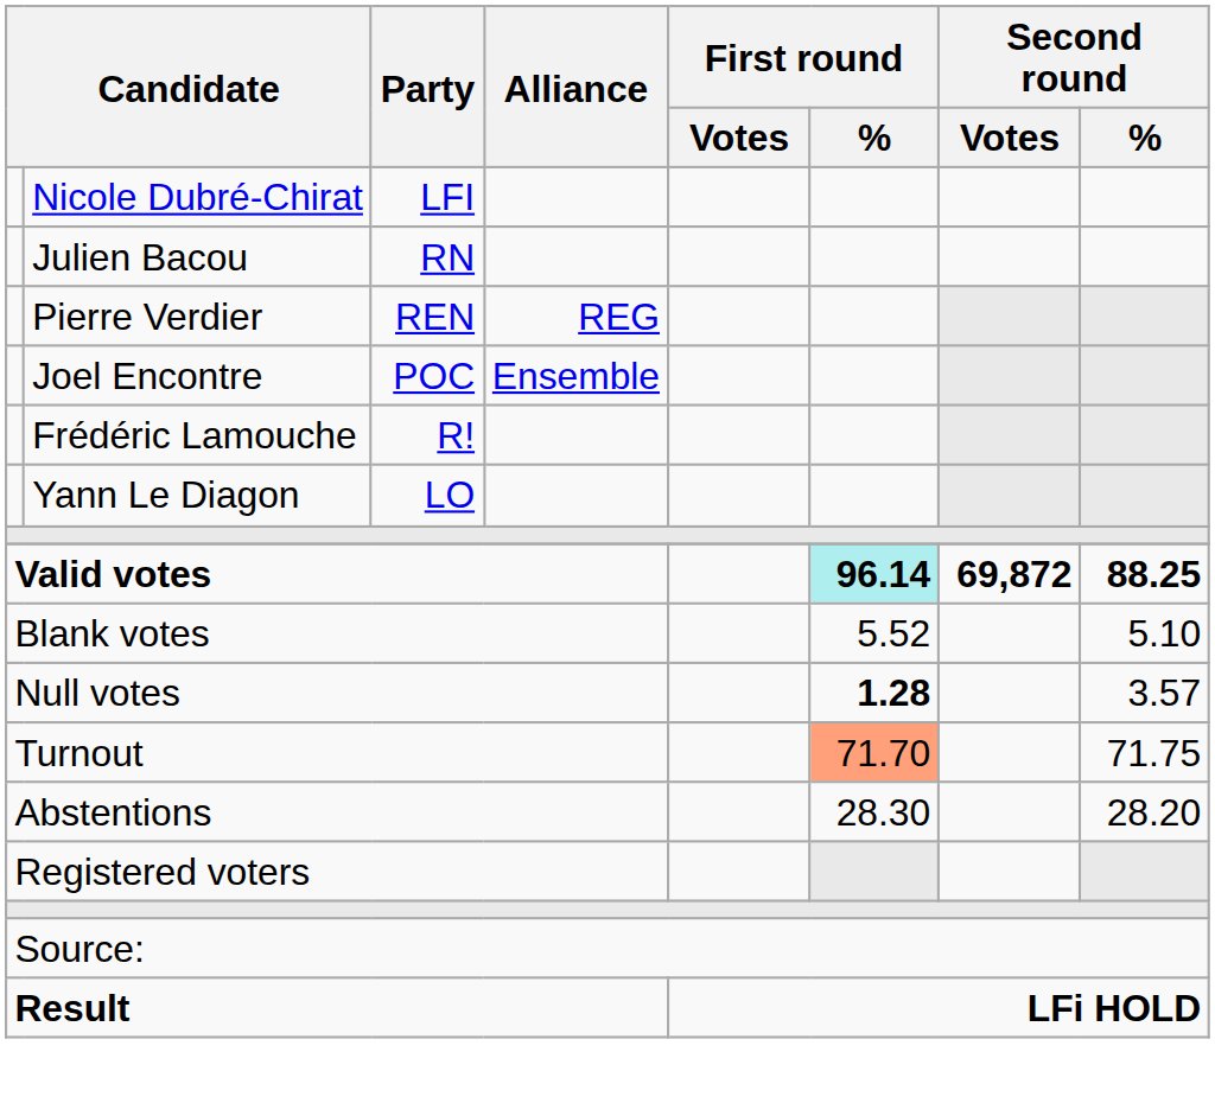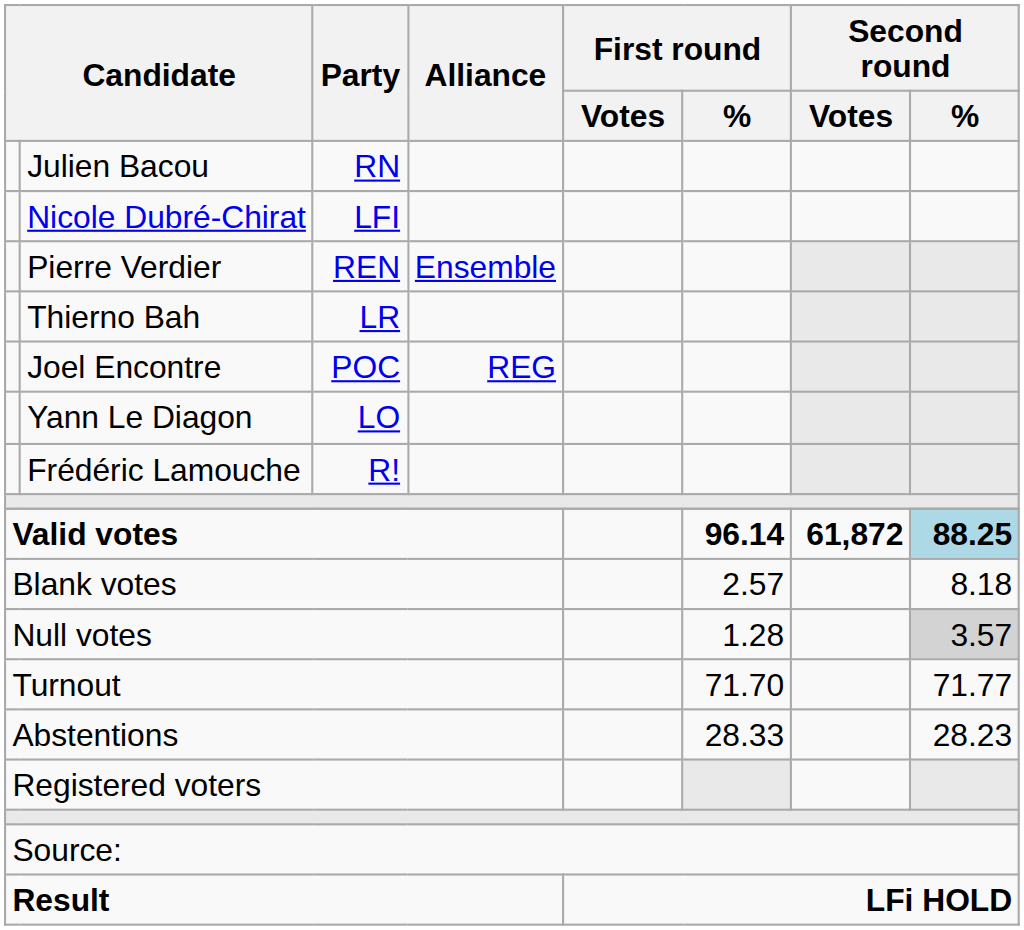rows swapped: Nicole Dubré-Chirat <-> Julien Bacou
Pierre Verdier | Alliance: REG -> Ensemble
+ row: Thierno Bah | LR
Joel Encontre | Alliance: Ensemble -> REG
rows swapped: Frédéric Lamouche <-> Yann Le Diagon
Valid votes | First round / %: paleturquoise background -> no background
Valid votes | Second round / Votes: 69,872 -> 61,872
Valid votes | Second round / %: no background -> lightblue background
Blank votes | First round / %: 5.52 -> 2.57
Blank votes | Second round / %: 5.10 -> 8.18
Null votes | First round / %: bold -> normal
Null votes | Second round / %: no background -> lightgrey background
Turnout | First round / %: lightsalmon background -> no background
Turnout | Second round / %: 71.75 -> 71.77
Abstentions | First round / %: 28.30 -> 28.33
Abstentions | Second round / %: 28.20 -> 28.23
